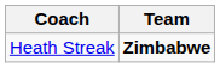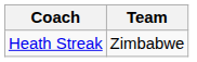Heath Streak | Team: bold -> normal
